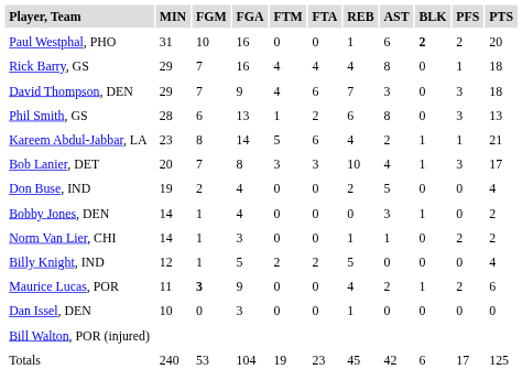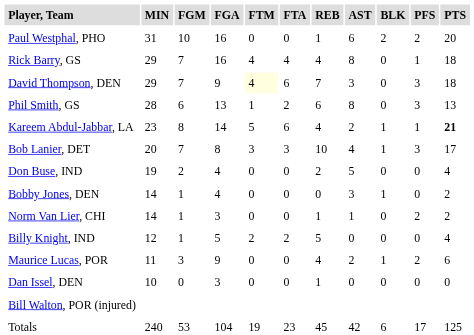Paul Westphal, PHO | BLK: bold -> normal
David Thompson, DEN | FTM: no background -> lightyellow background
Kareem Abdul-Jabbar, LA | PTS: normal -> bold
Maurice Lucas, POR | FGM: bold -> normal
